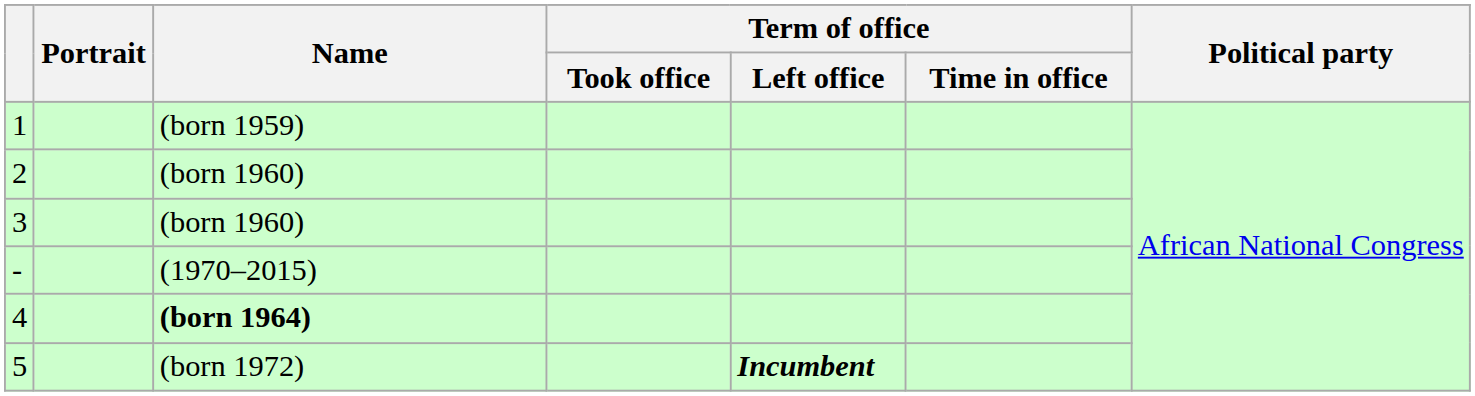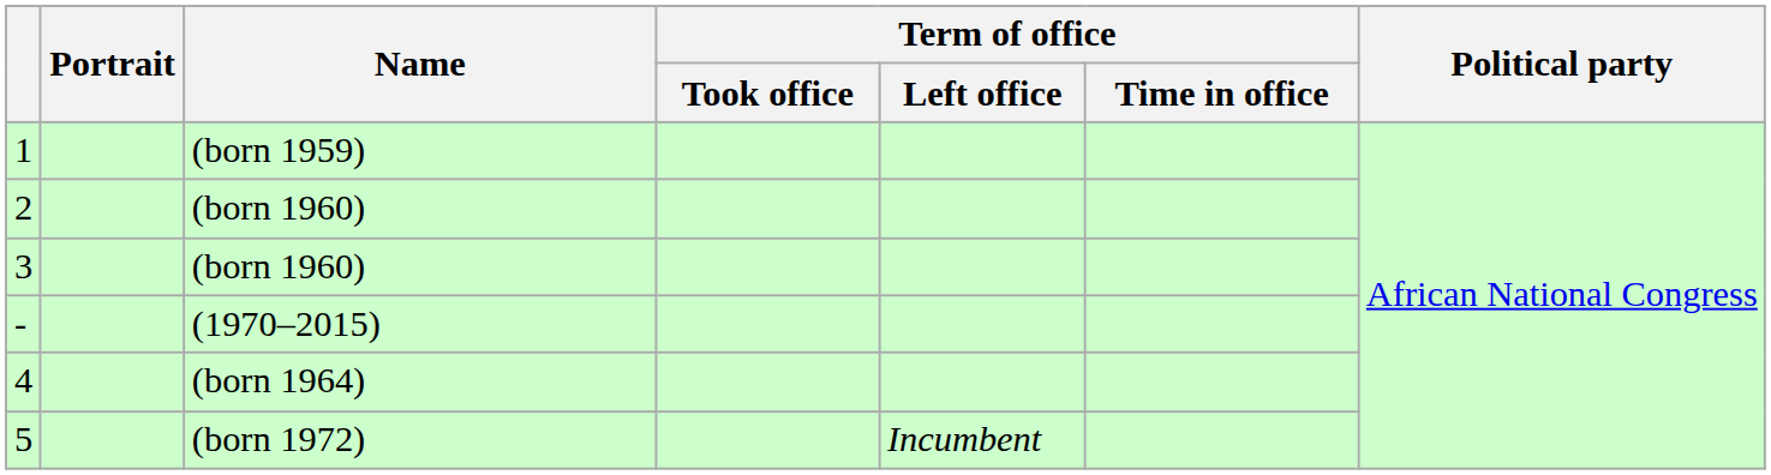4 | Name: bold -> normal
5 | Term of office / Left office: bold -> normal
